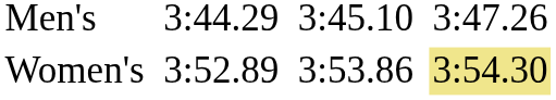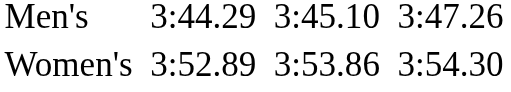Women's | column 4: khaki background -> no background
